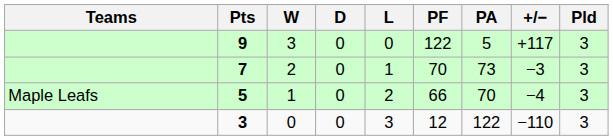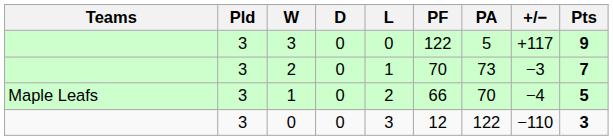columns swapped: Pld <-> Pts
